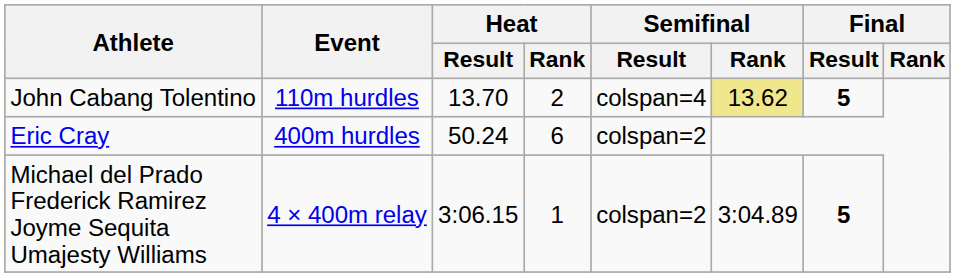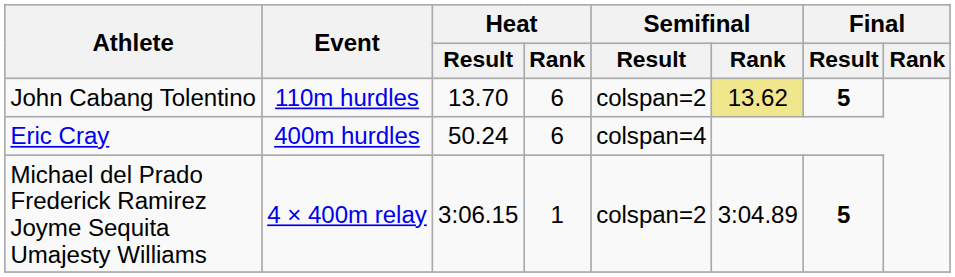John Cabang Tolentino | Heat / Rank: 2 -> 6
John Cabang Tolentino | Semifinal / Result: colspan=4 -> colspan=2
Eric Cray | Semifinal / Result: colspan=2 -> colspan=4
